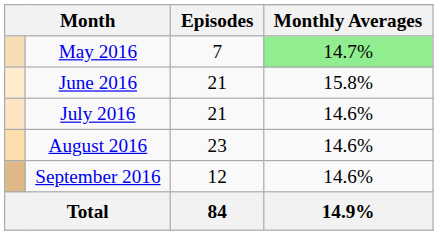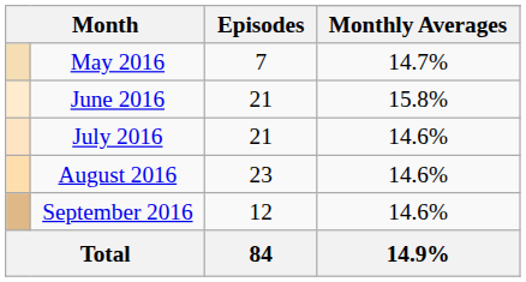May 2016 | Monthly Averages: lightgreen background -> no background
